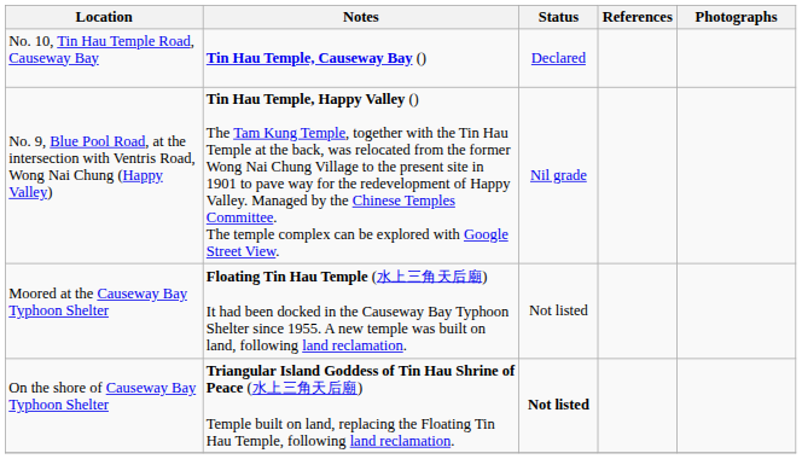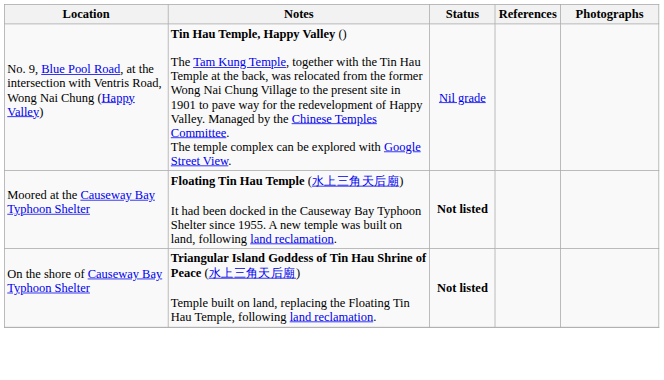- row: No. 10, Tin Hau Temple Road, Causeway Bay | Tin Hau Temple, Causeway Bay () | Declared
Moored at the Causeway Bay Typhoon Shelter | Status: normal -> bold
